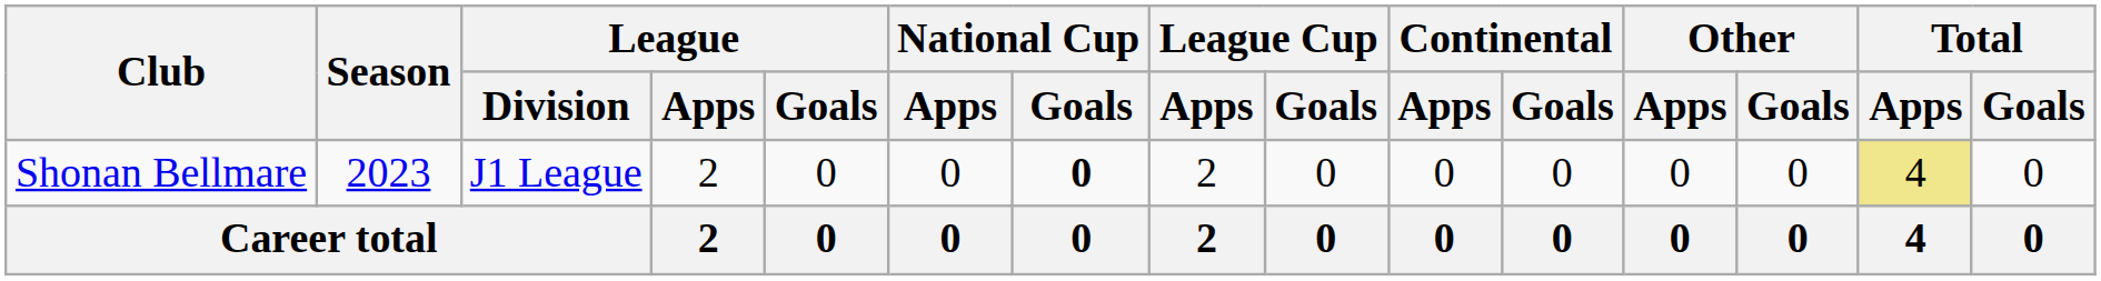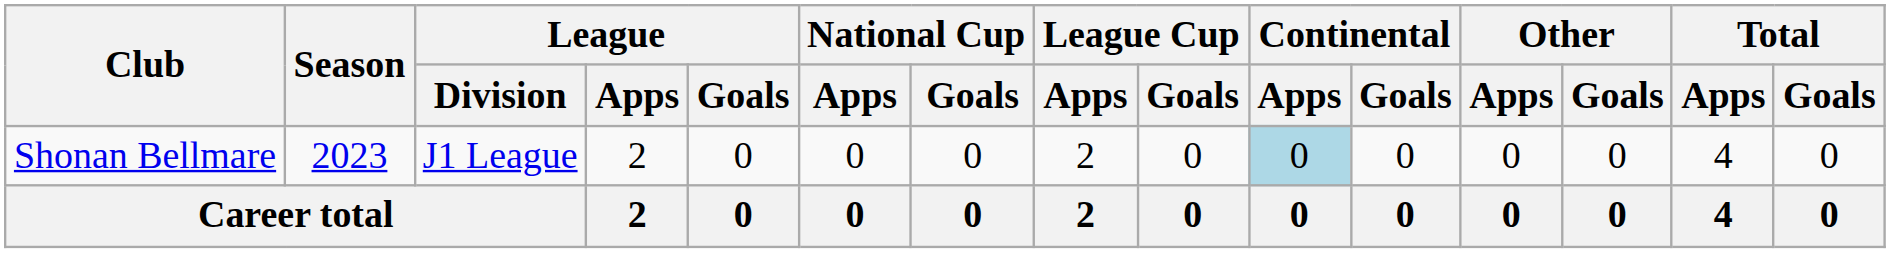Shonan Bellmare | National Cup / Goals: bold -> normal
Shonan Bellmare | Continental / Apps: no background -> lightblue background
Shonan Bellmare | Total / Apps: khaki background -> no background
